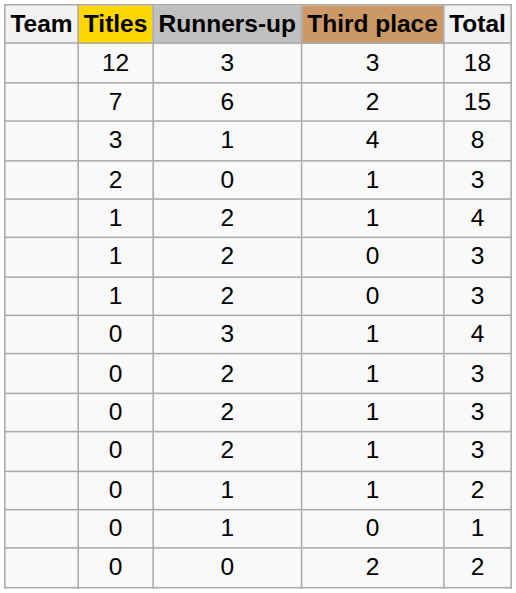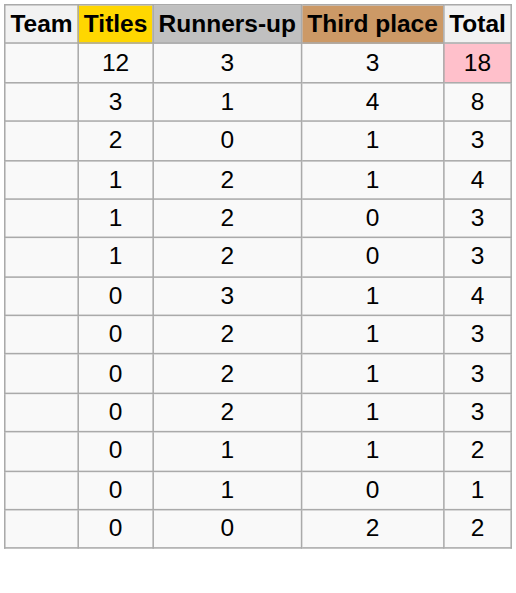12 | Total: no background -> pink background
- row: 7 | 6 | 2 | 15
